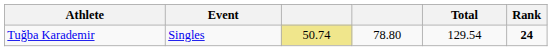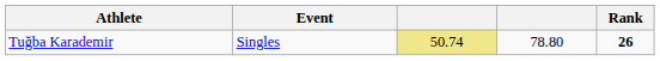- column: Total | 129.54
Tuğba Karademir | Rank: 24 -> 26
